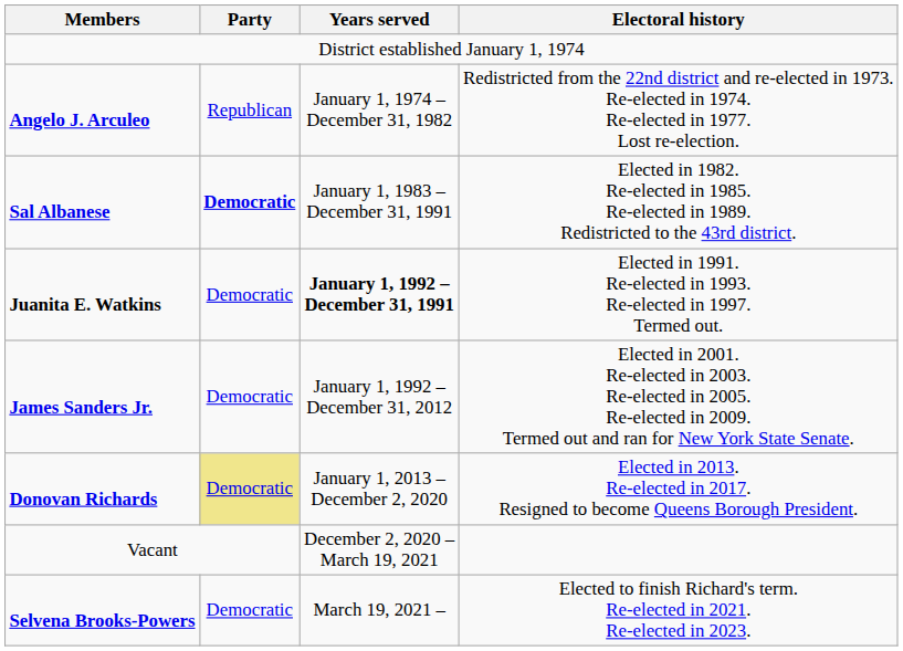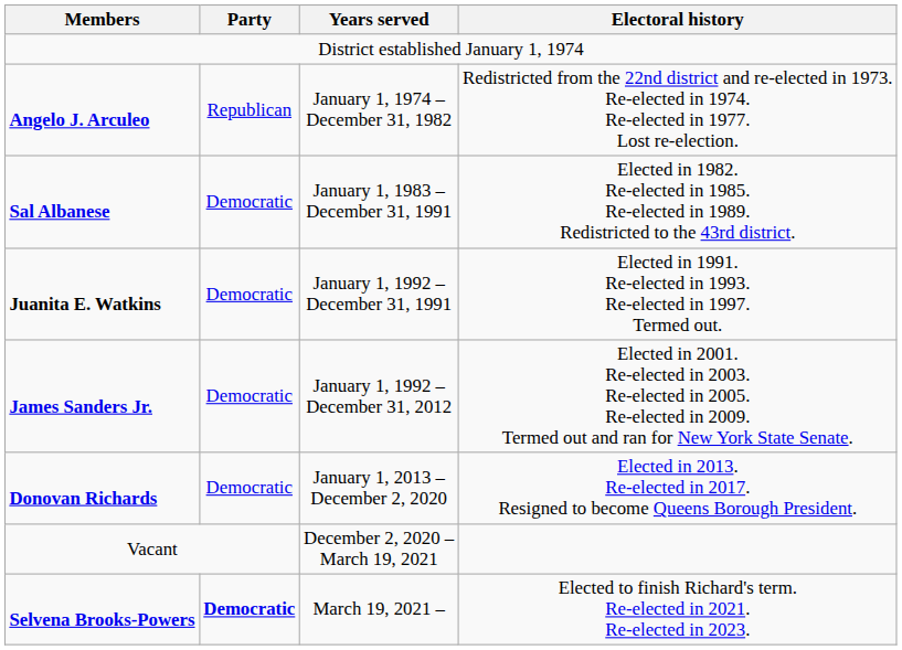Sal Albanese | Party: bold -> normal
Juanita E. Watkins | Years served: bold -> normal
Donovan Richards | Party: khaki background -> no background
Selvena Brooks-Powers | Party: normal -> bold
